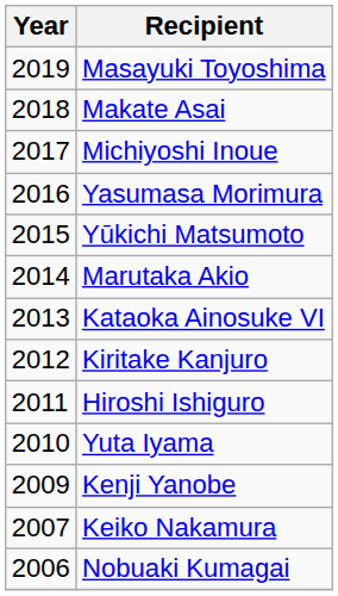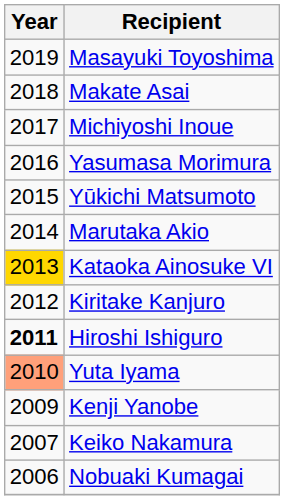Kataoka Ainosuke VI | Year: no background -> gold background
Hiroshi Ishiguro | Year: normal -> bold
Yuta Iyama | Year: no background -> lightsalmon background
